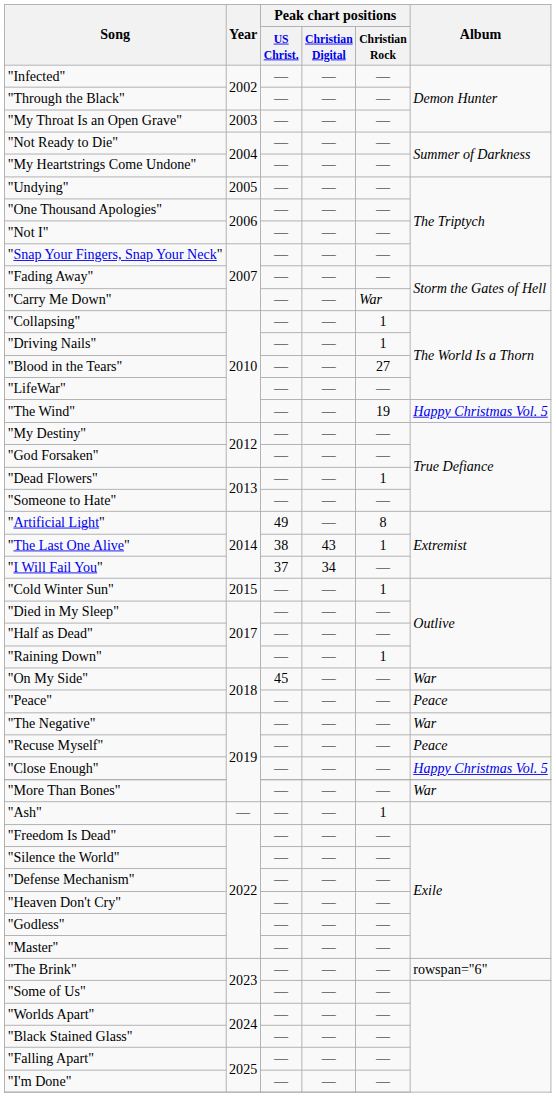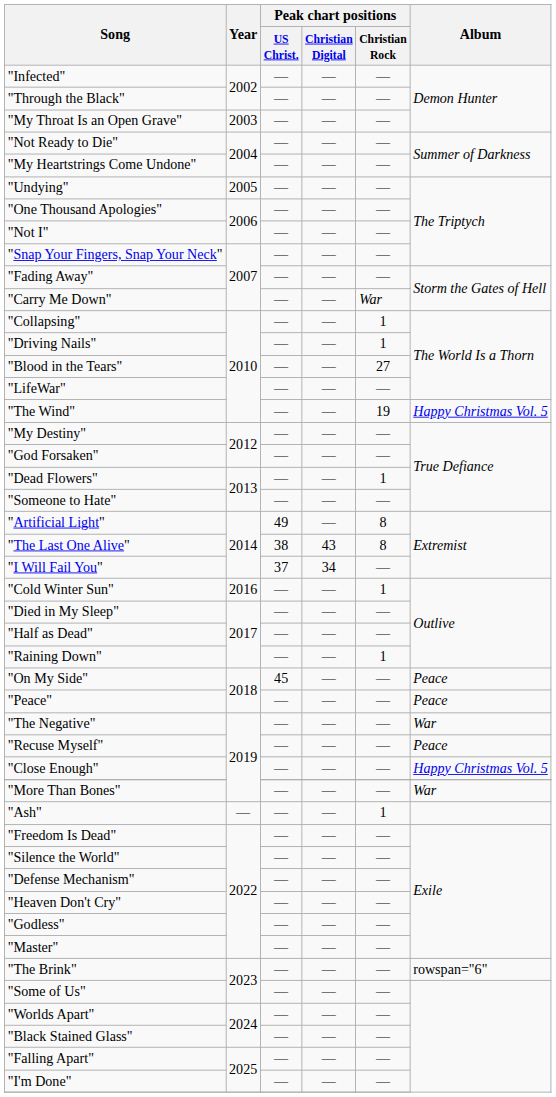"The Last One Alive" | Peak chart positions / Christian Rock: 1 -> 8
"Cold Winter Sun" | Year: 2015 -> 2016
"On My Side" | Album: War -> Peace
